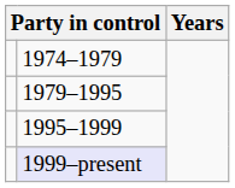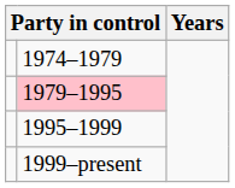1979–1995 | column 2: no background -> pink background
1999–present | column 2: lavender background -> no background
